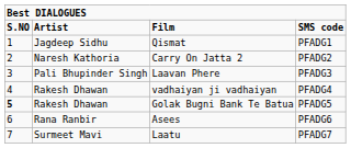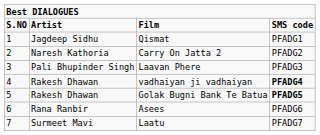vadhaiyan ji vadhaiyan | column 4: normal -> bold
Golak Bugni Bank Te Batua | column 1: bold -> normal
Golak Bugni Bank Te Batua | column 4: normal -> bold
